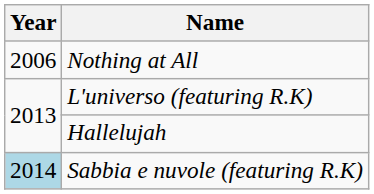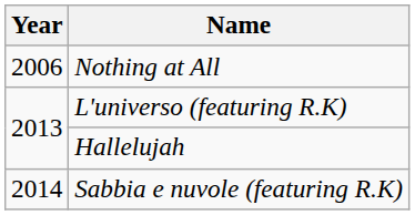Sabbia e nuvole (featuring R.K) | Year: lightblue background -> no background
